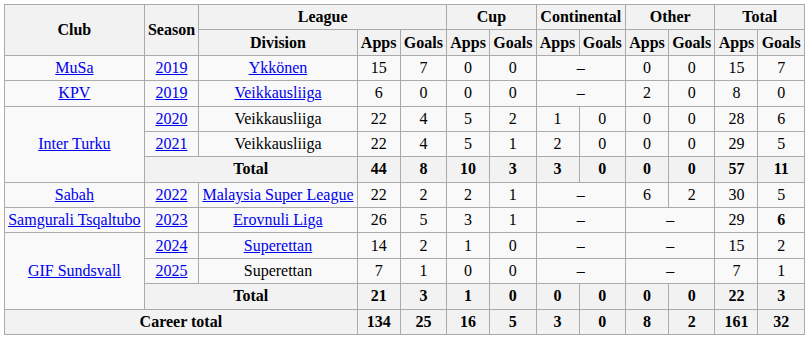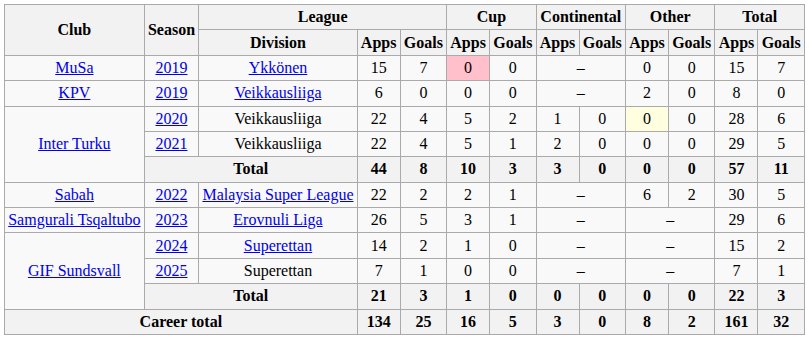MuSa / 2019 | Cup / Apps: no background -> pink background
2020 | Other / Apps: no background -> lightyellow background
2023 | Total / Goals: bold -> normal
